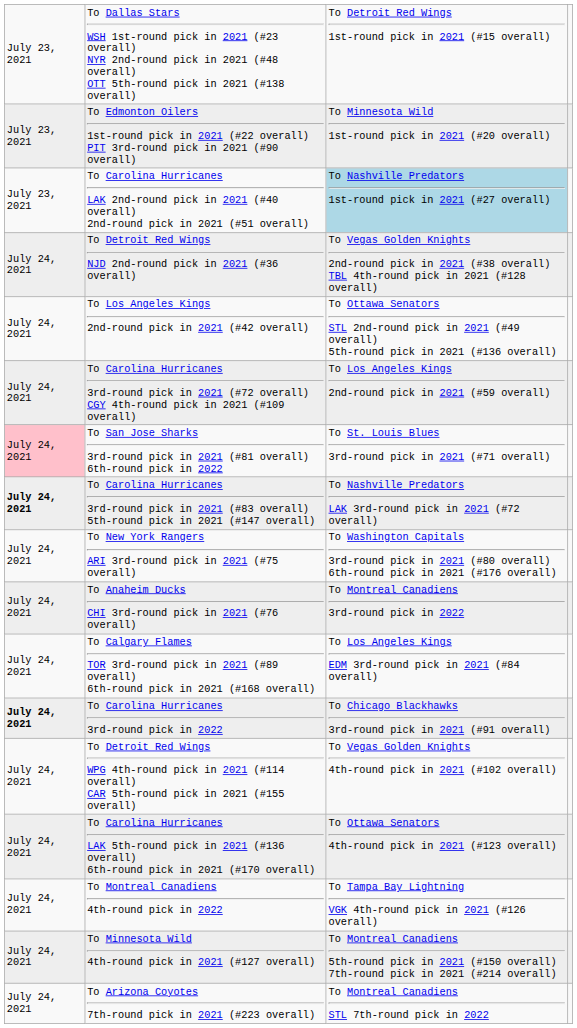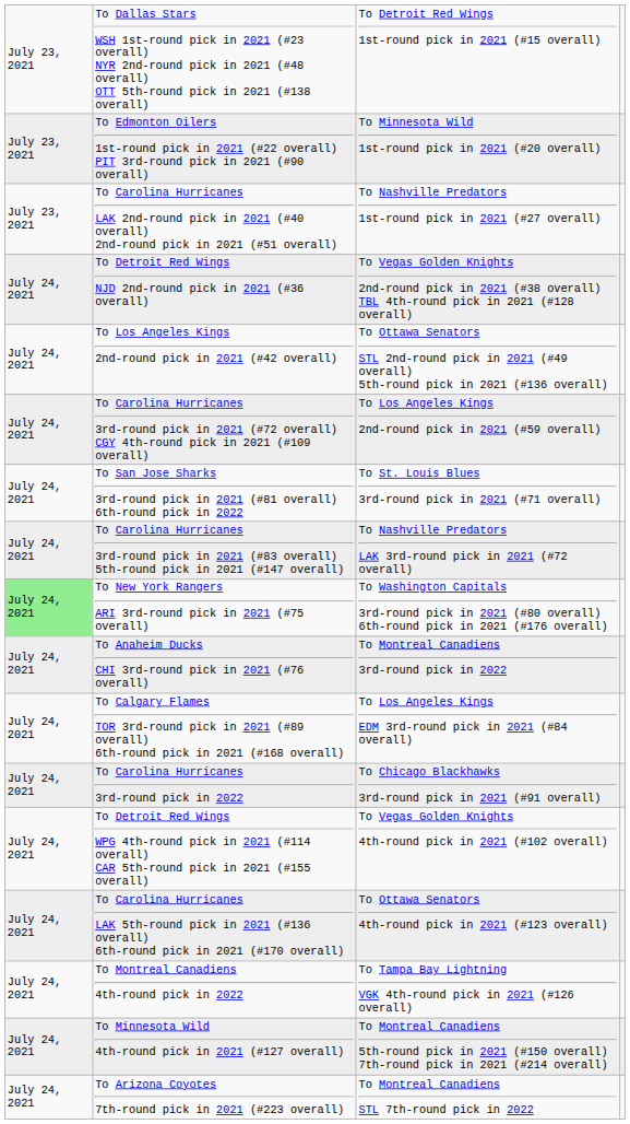row 3 | column 3: lightblue background -> no background
row 7 | column 1: pink background -> no background
row 8 | column 1: bold -> normal
row 9 | column 1: no background -> lightgreen background
row 12 | column 1: bold -> normal
